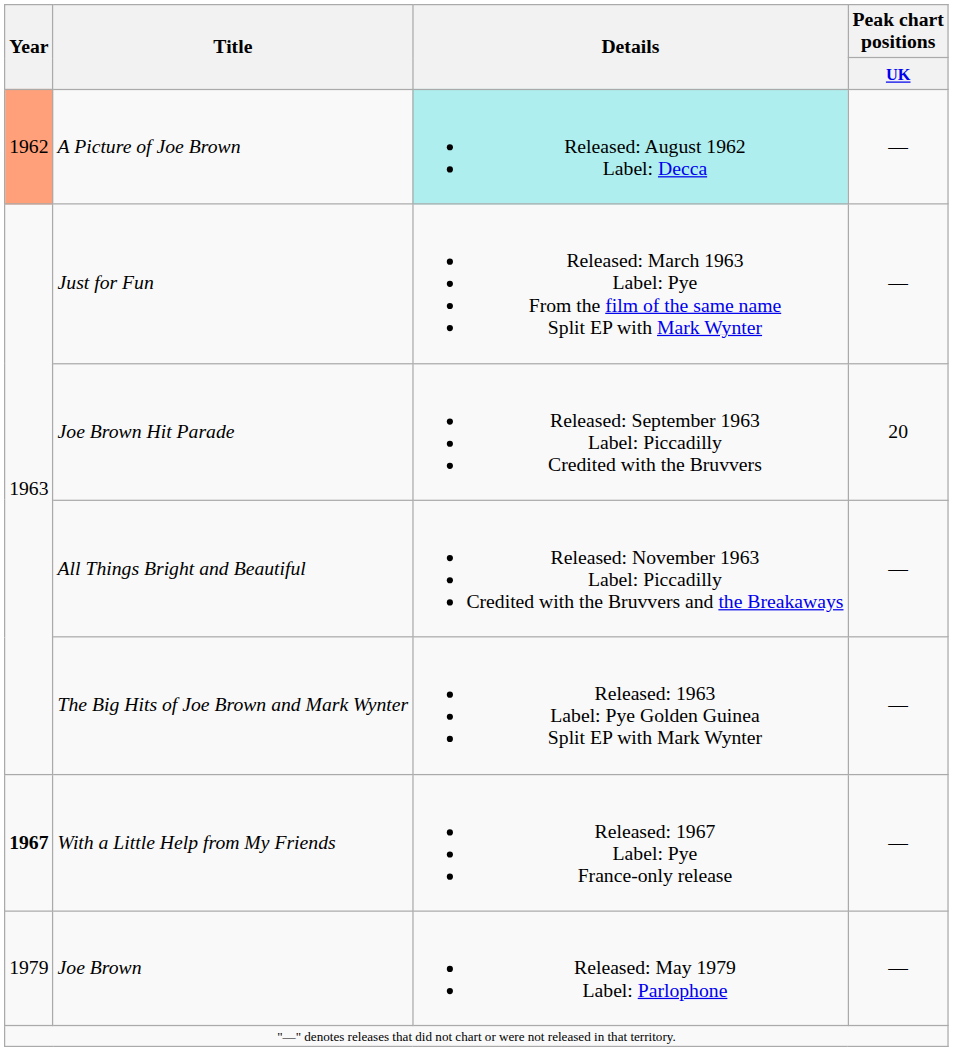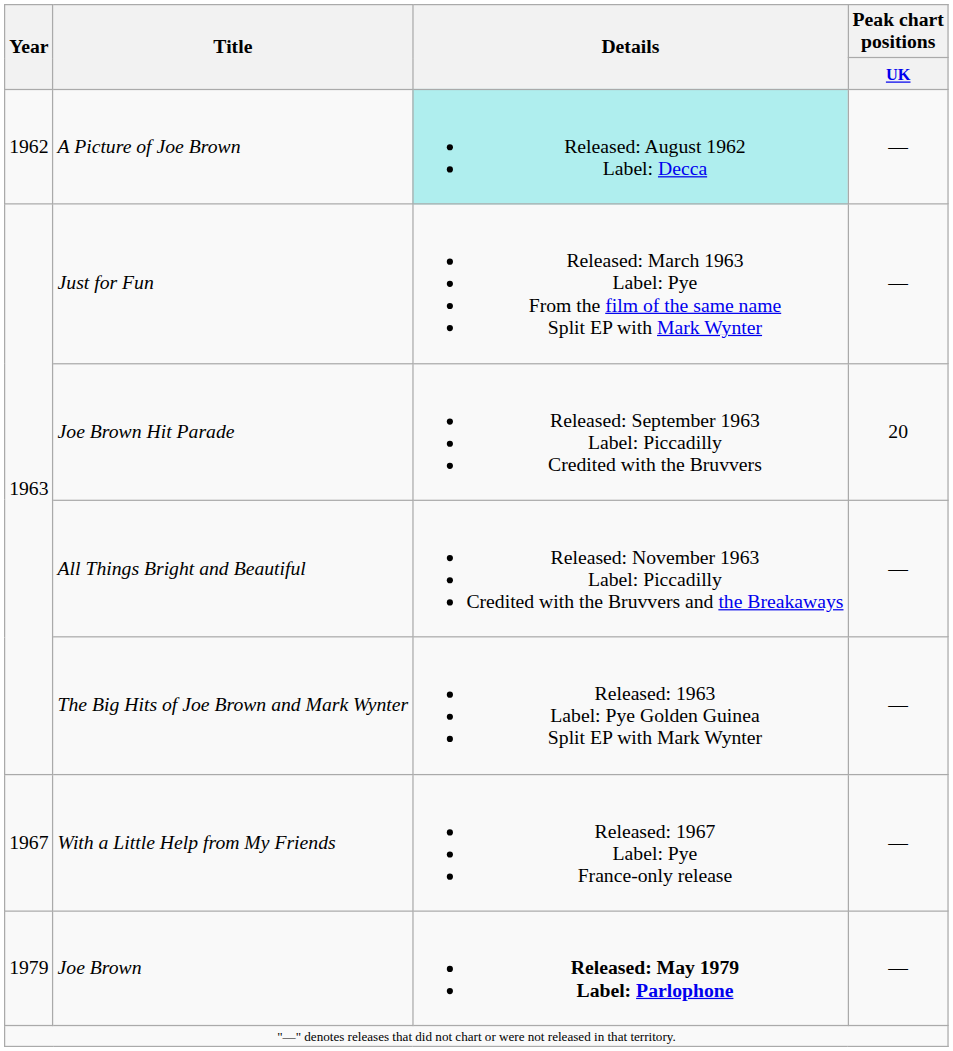A Picture of Joe Brown | Year: lightsalmon background -> no background
With a Little Help from My Friends | Year: bold -> normal
Joe Brown | Details: normal -> bold
